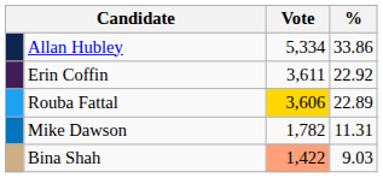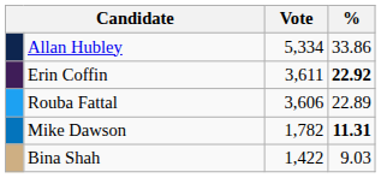Erin Coffin | %: normal -> bold
Rouba Fattal | Vote: gold background -> no background
Mike Dawson | %: normal -> bold
Bina Shah | Vote: lightsalmon background -> no background
